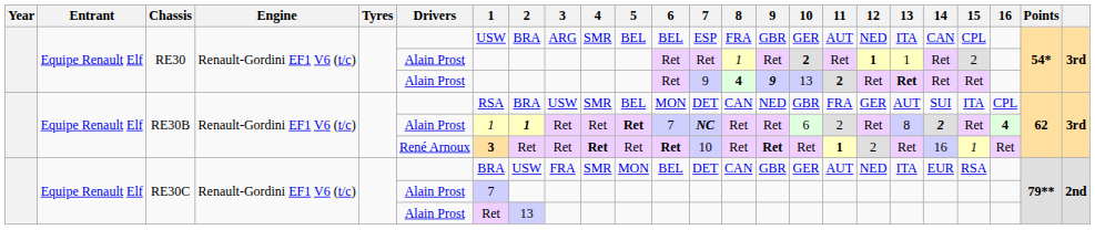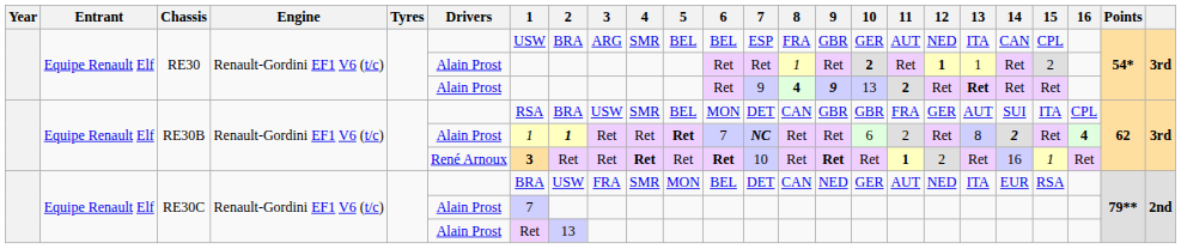row 5 | 9: NED -> GBR
row 8 | 9: GBR -> NED
